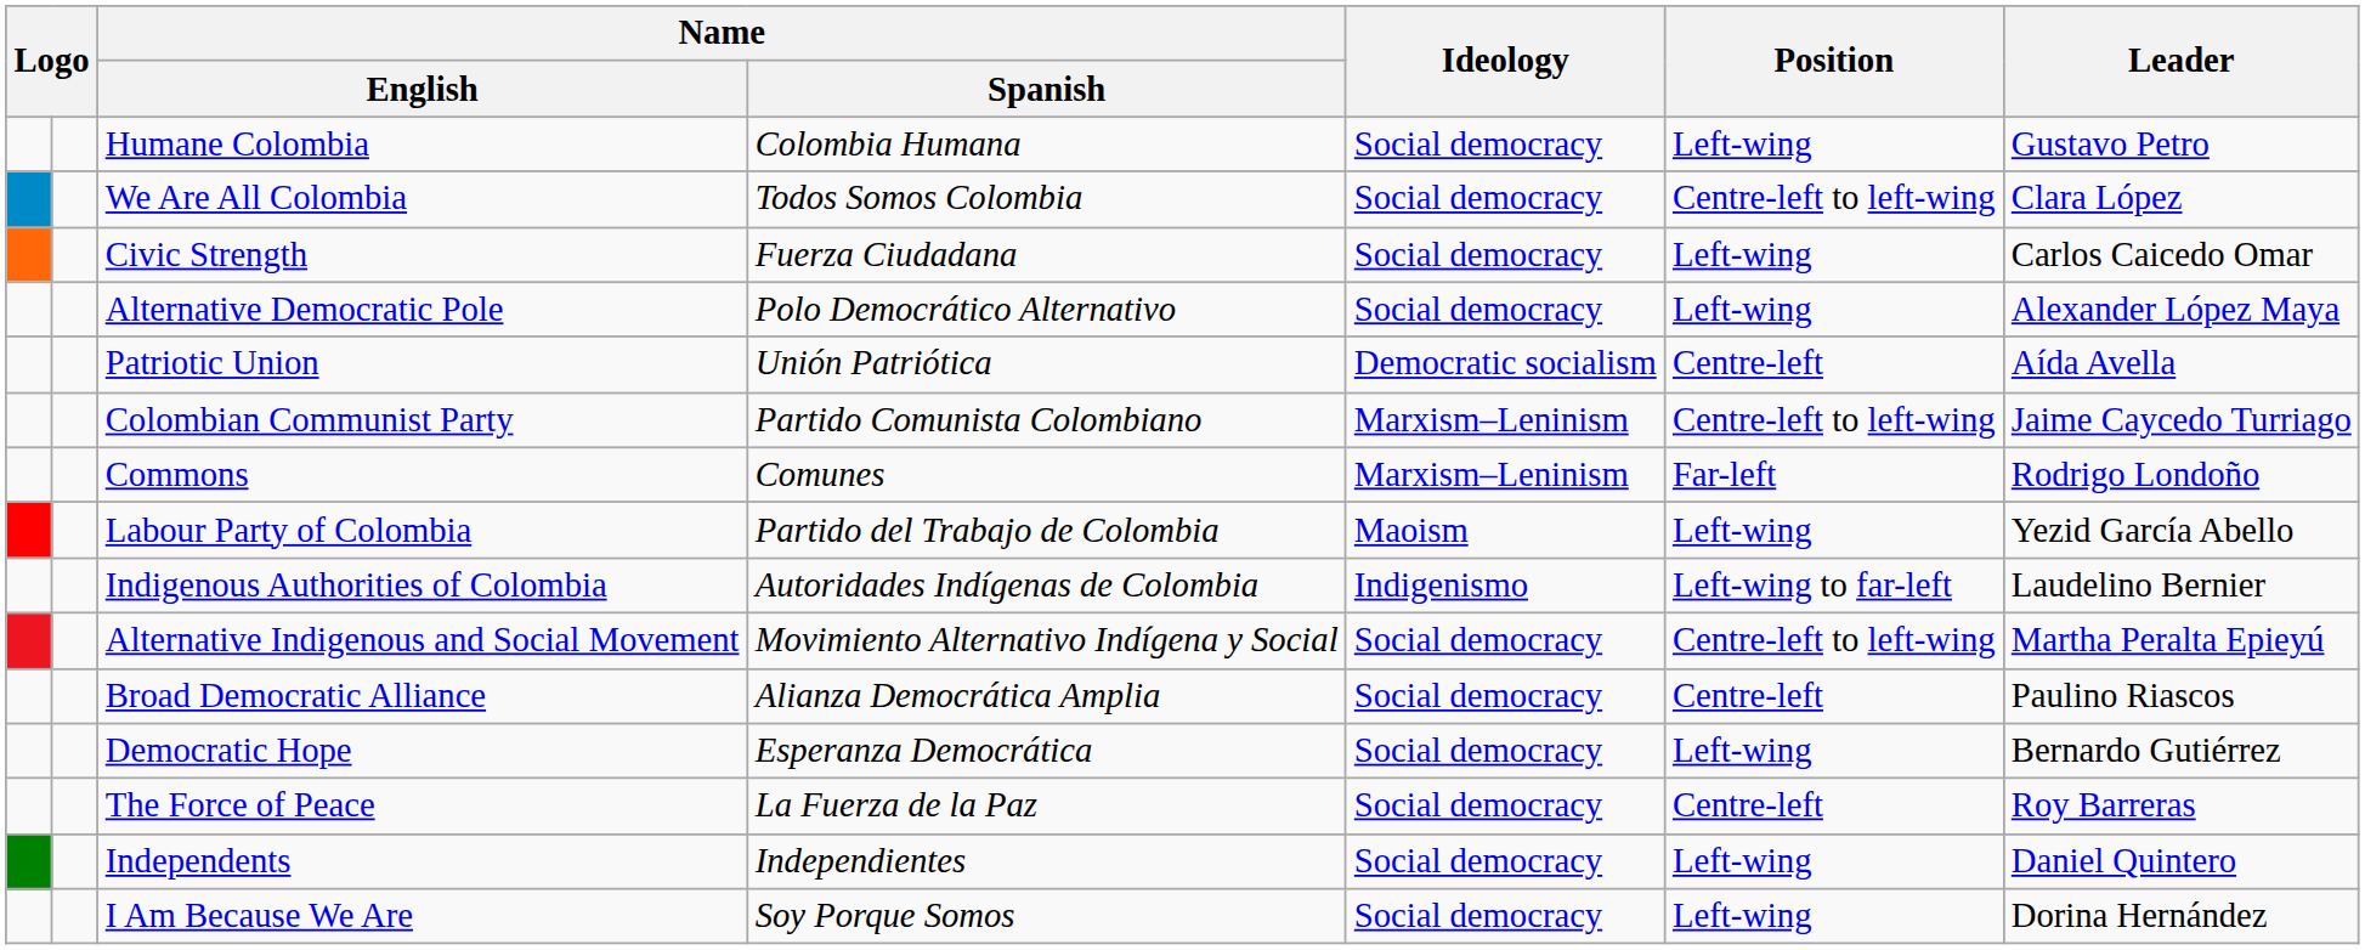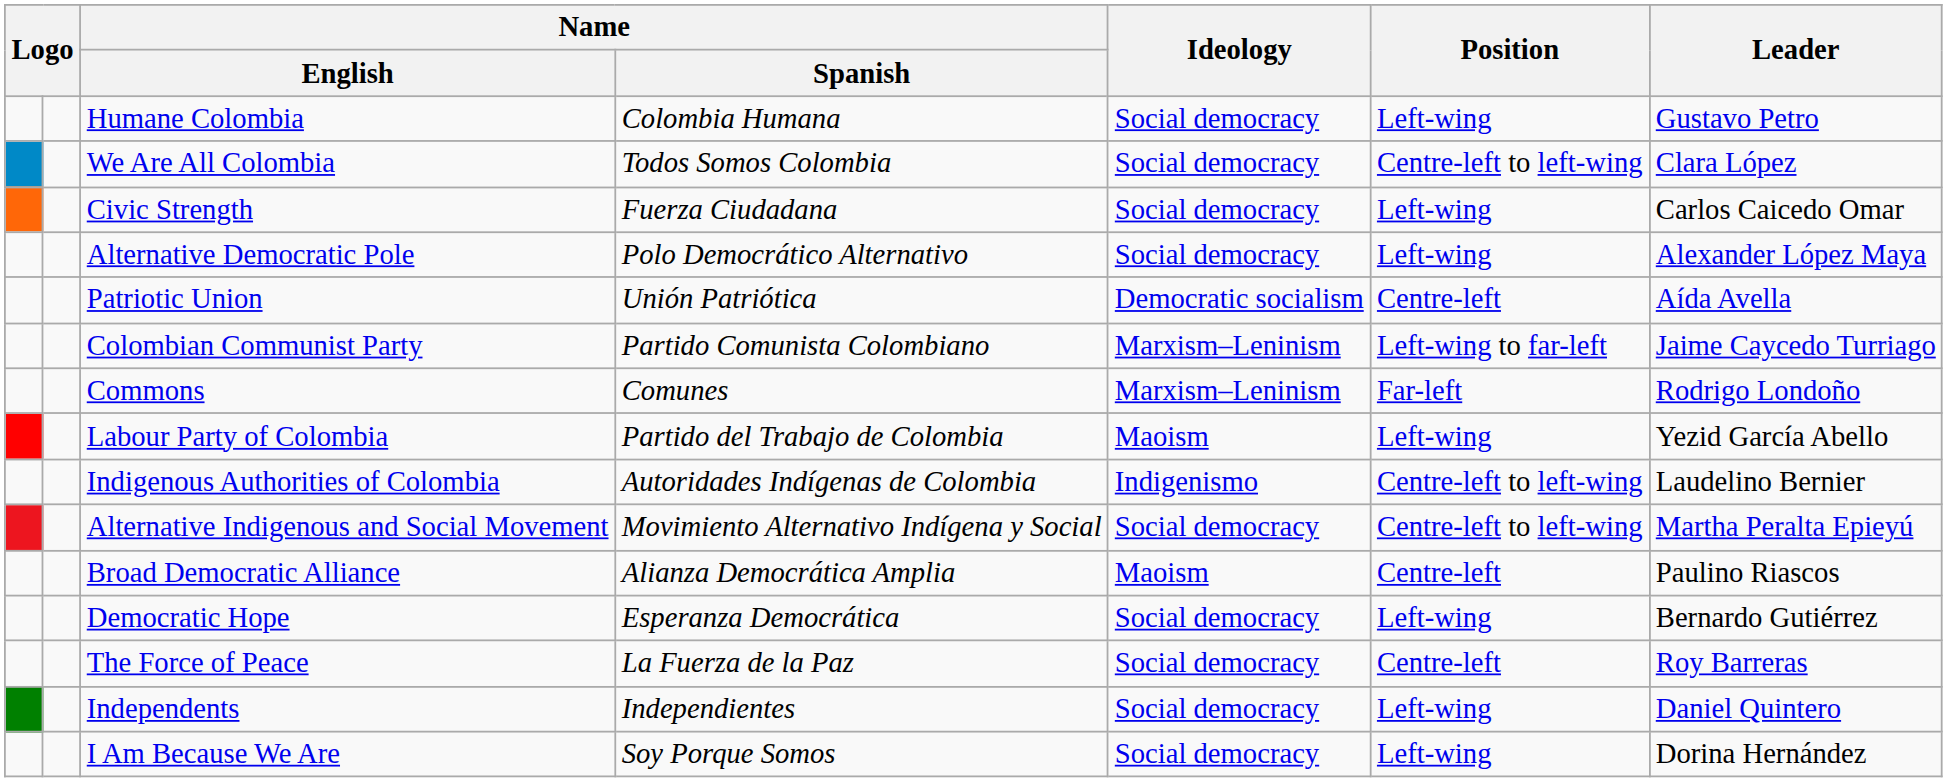Colombian Communist Party | Position: Centre-left to left-wing -> Left-wing to far-left
Indigenous Authorities of Colombia | Position: Left-wing to far-left -> Centre-left to left-wing
Broad Democratic Alliance | Ideology: Social democracy -> Maoism
